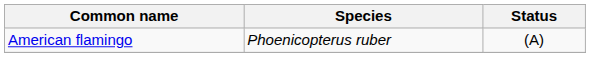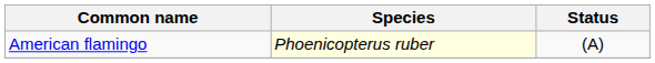American flamingo | Species: no background -> lightyellow background
